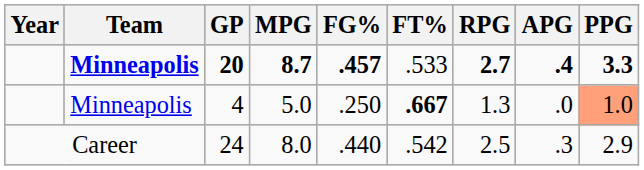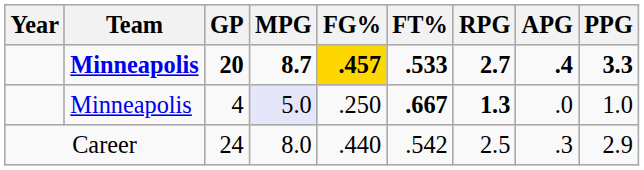20 | FG%: no background -> gold background
20 | FT%: normal -> bold
4 | MPG: no background -> lavender background
4 | RPG: normal -> bold
4 | PPG: lightsalmon background -> no background
